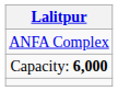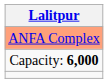row 2 | column 1: no background -> lightsalmon background
